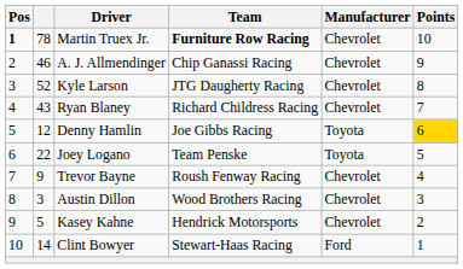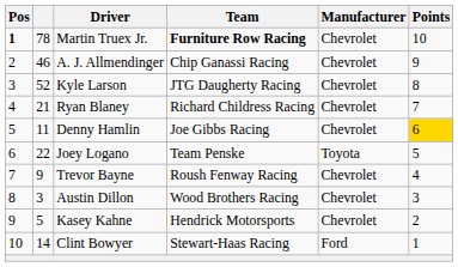Ryan Blaney | column 2: 43 -> 21
Denny Hamlin | column 2: 12 -> 11
Denny Hamlin | Manufacturer: Toyota -> Chevrolet
